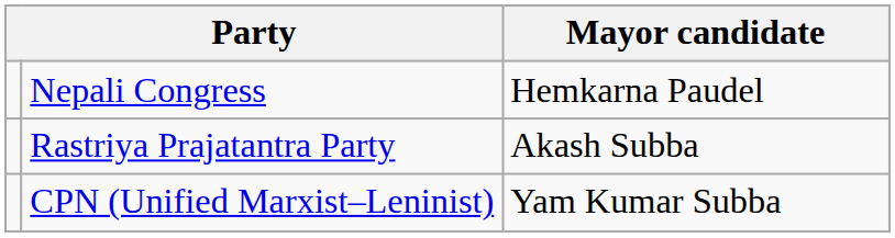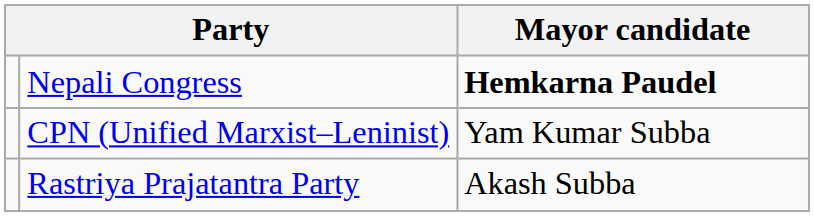Nepali Congress | Mayor candidate: normal -> bold
rows swapped: CPN (Unified Marxist–Leninist) <-> Rastriya Prajatantra Party
